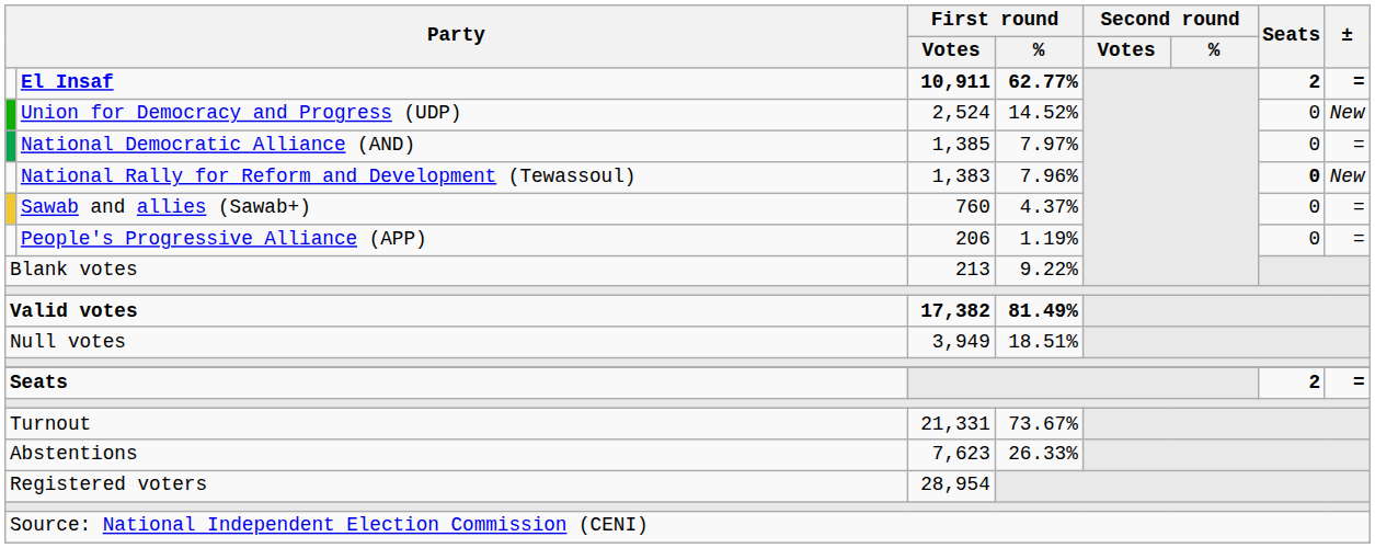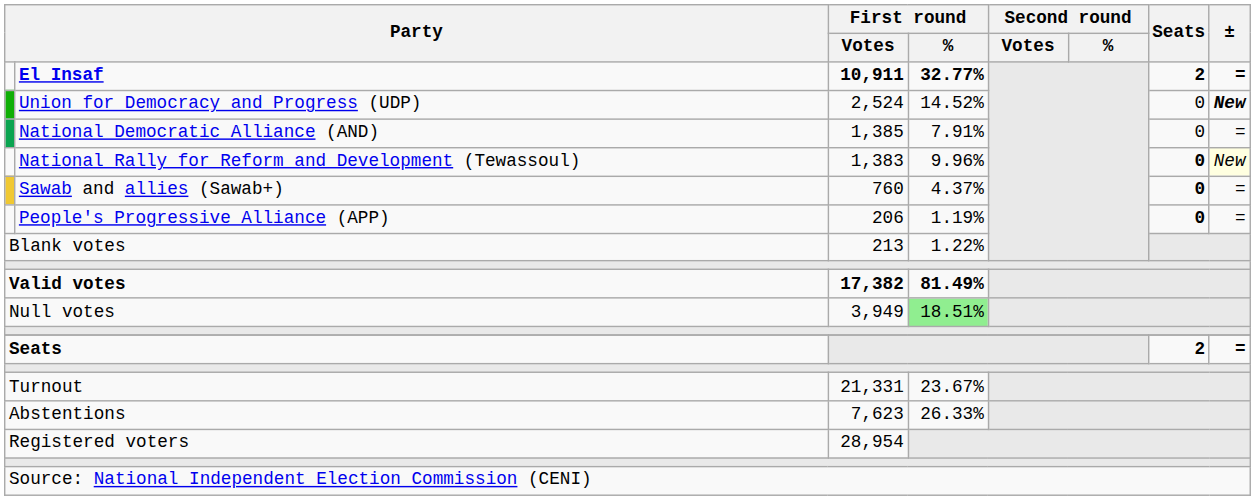El Insaf | First round / %: 62.77% -> 32.77%
Union for Democracy and Progress (UDP) | ±: normal -> bold
National Democratic Alliance (AND) | First round / %: 7.97% -> 7.91%
National Rally for Reform and Development (Tewassoul) | First round / %: 7.96% -> 9.96%
National Rally for Reform and Development (Tewassoul) | ±: no background -> lightyellow background
Sawab and allies (Sawab+) | Seats: normal -> bold
People's Progressive Alliance (APP) | Seats: normal -> bold
Blank votes | First round / %: 9.22% -> 1.22%
Null votes | First round / %: no background -> lightgreen background
Turnout | First round / %: 73.67% -> 23.67%
